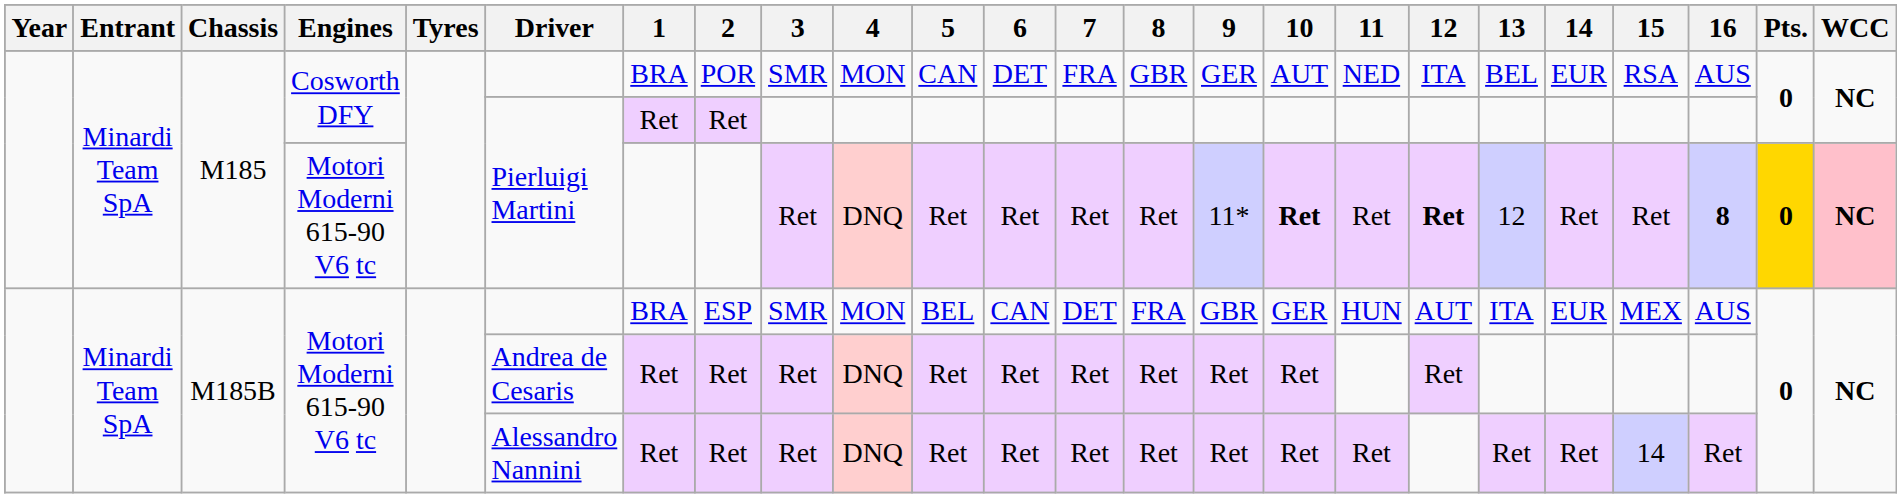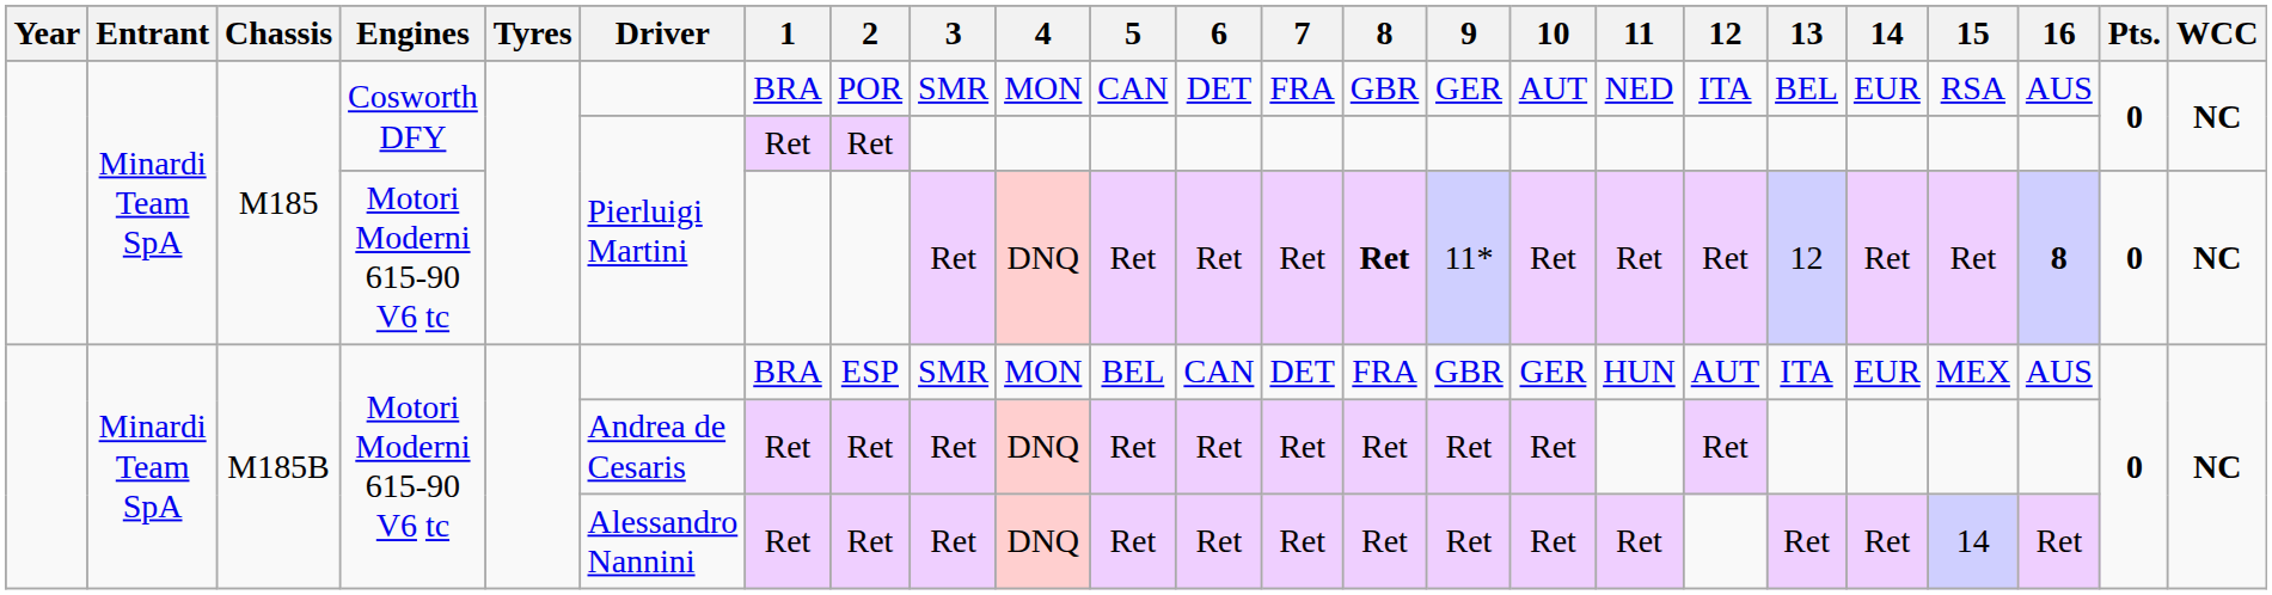M185 / Motori Moderni 615-90 V6 tc | 8: normal -> bold
M185 / Motori Moderni 615-90 V6 tc | 10: bold -> normal
M185 / Motori Moderni 615-90 V6 tc | 12: bold -> normal
M185 / Motori Moderni 615-90 V6 tc | Pts.: gold background -> no background
M185 / Motori Moderni 615-90 V6 tc | WCC: pink background -> no background
